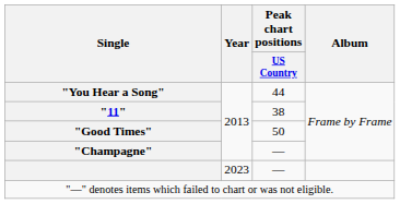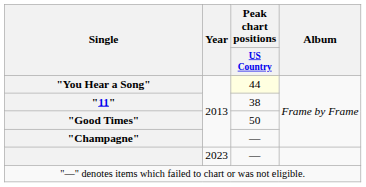"You Hear a Song" | Peak chart positions / US Country: no background -> lightyellow background
